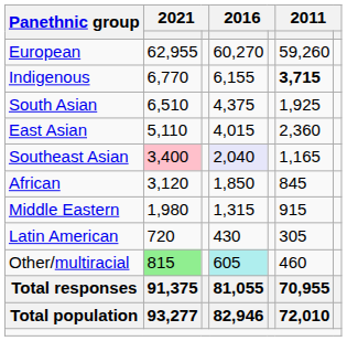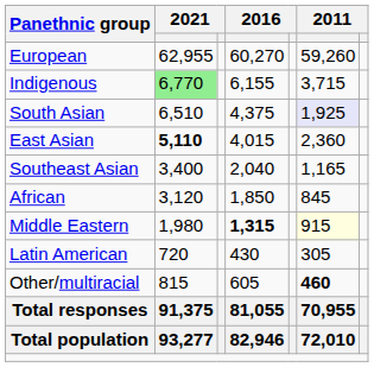Indigenous | column 2: no background -> lightgreen background
Indigenous | column 6: bold -> normal
South Asian | column 6: no background -> lavender background
East Asian | column 2: normal -> bold
Southeast Asian | column 2: pink background -> no background
Southeast Asian | column 4: lavender background -> no background
Middle Eastern | column 4: normal -> bold
Middle Eastern | column 6: no background -> lightyellow background
Other/multiracial | column 2: lightgreen background -> no background
Other/multiracial | column 4: paleturquoise background -> no background
Other/multiracial | column 6: normal -> bold
